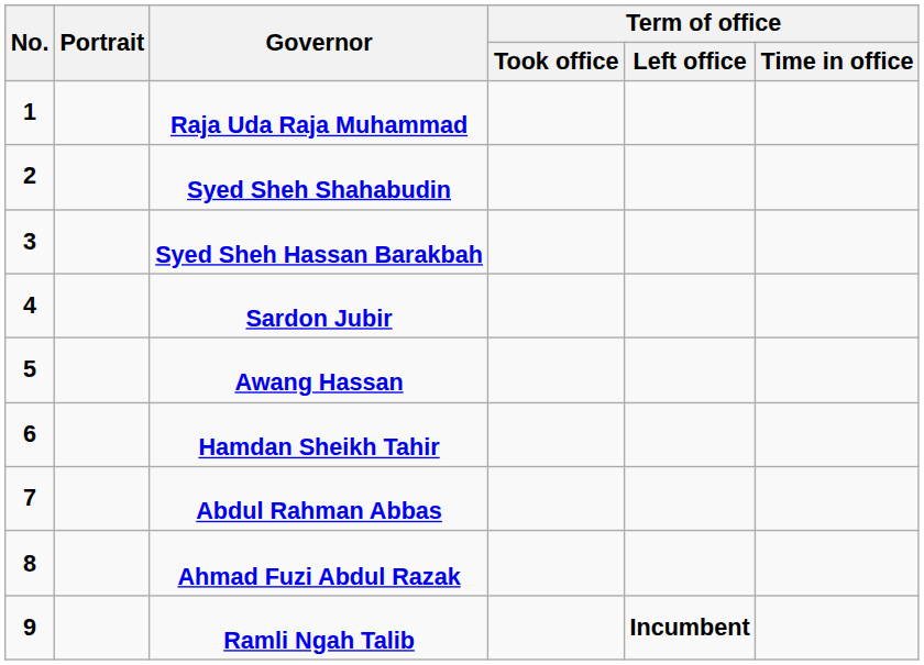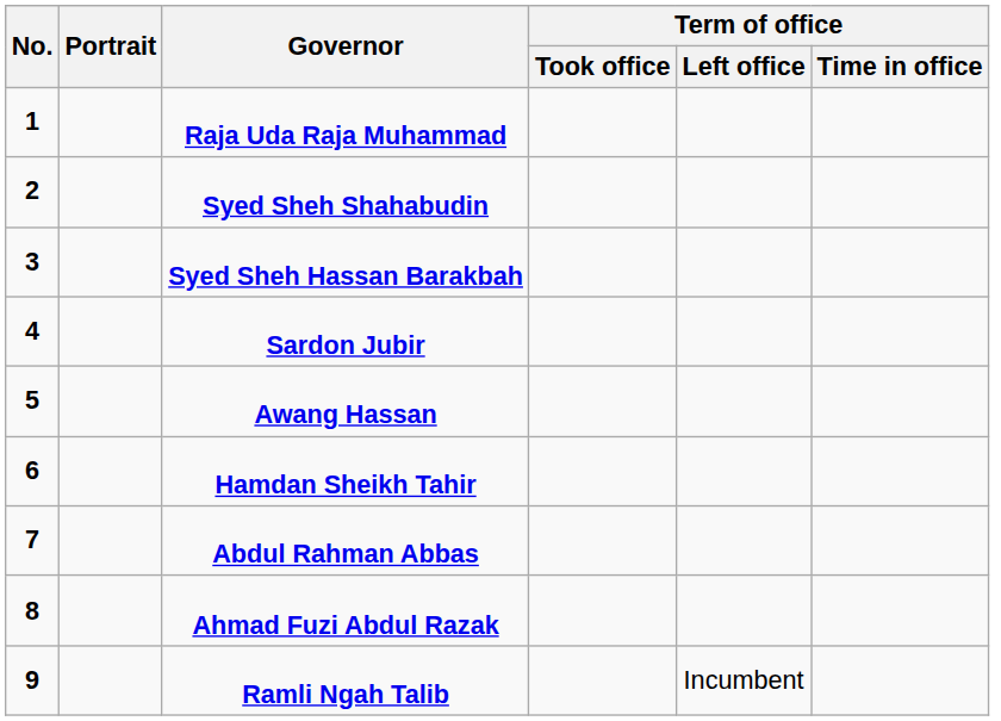Ramli Ngah Talib | Term of office / Left office: bold -> normal
